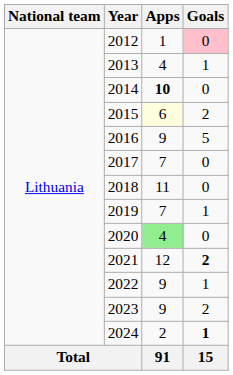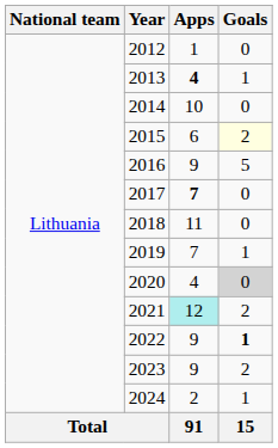2012 | Goals: pink background -> no background
2013 | Apps: normal -> bold
2014 | Apps: bold -> normal
2015 | Apps: lightyellow background -> no background
2015 | Goals: no background -> lightyellow background
2017 | Apps: normal -> bold
2020 | Apps: lightgreen background -> no background
2020 | Goals: no background -> lightgrey background
2021 | Apps: no background -> paleturquoise background
2021 | Goals: bold -> normal
2022 | Goals: normal -> bold
2024 | Goals: bold -> normal
